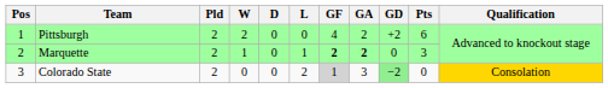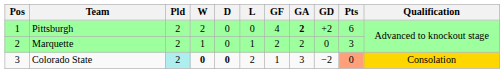Pittsburgh | GA: normal -> bold
Marquette | GF: bold -> normal
Marquette | GA: bold -> normal
Colorado State | Pld: no background -> paleturquoise background
Colorado State | W: normal -> bold
Colorado State | D: normal -> bold
Colorado State | GF: lightgrey background -> no background
Colorado State | GD: lightgreen background -> no background
Colorado State | Pts: no background -> lightsalmon background
